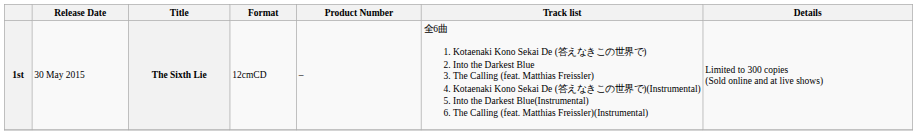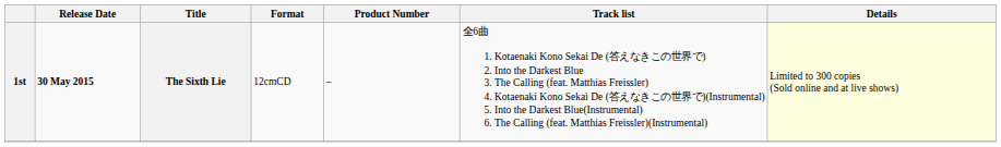1st | Release Date: normal -> bold
1st | Details: no background -> lightyellow background
